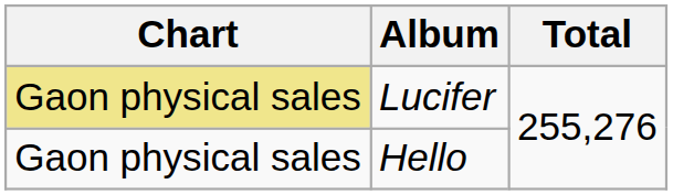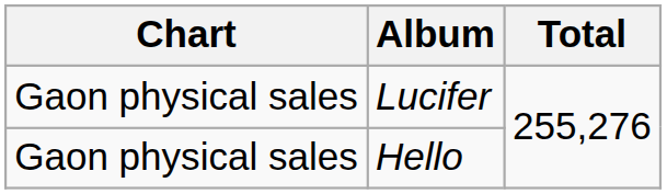Lucifer | Chart: khaki background -> no background
